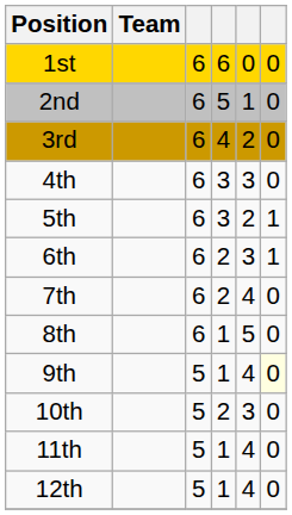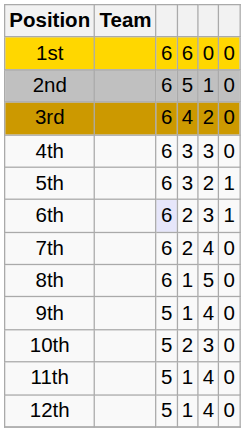6th | column 3: no background -> lavender background
9th | column 6: lightyellow background -> no background
